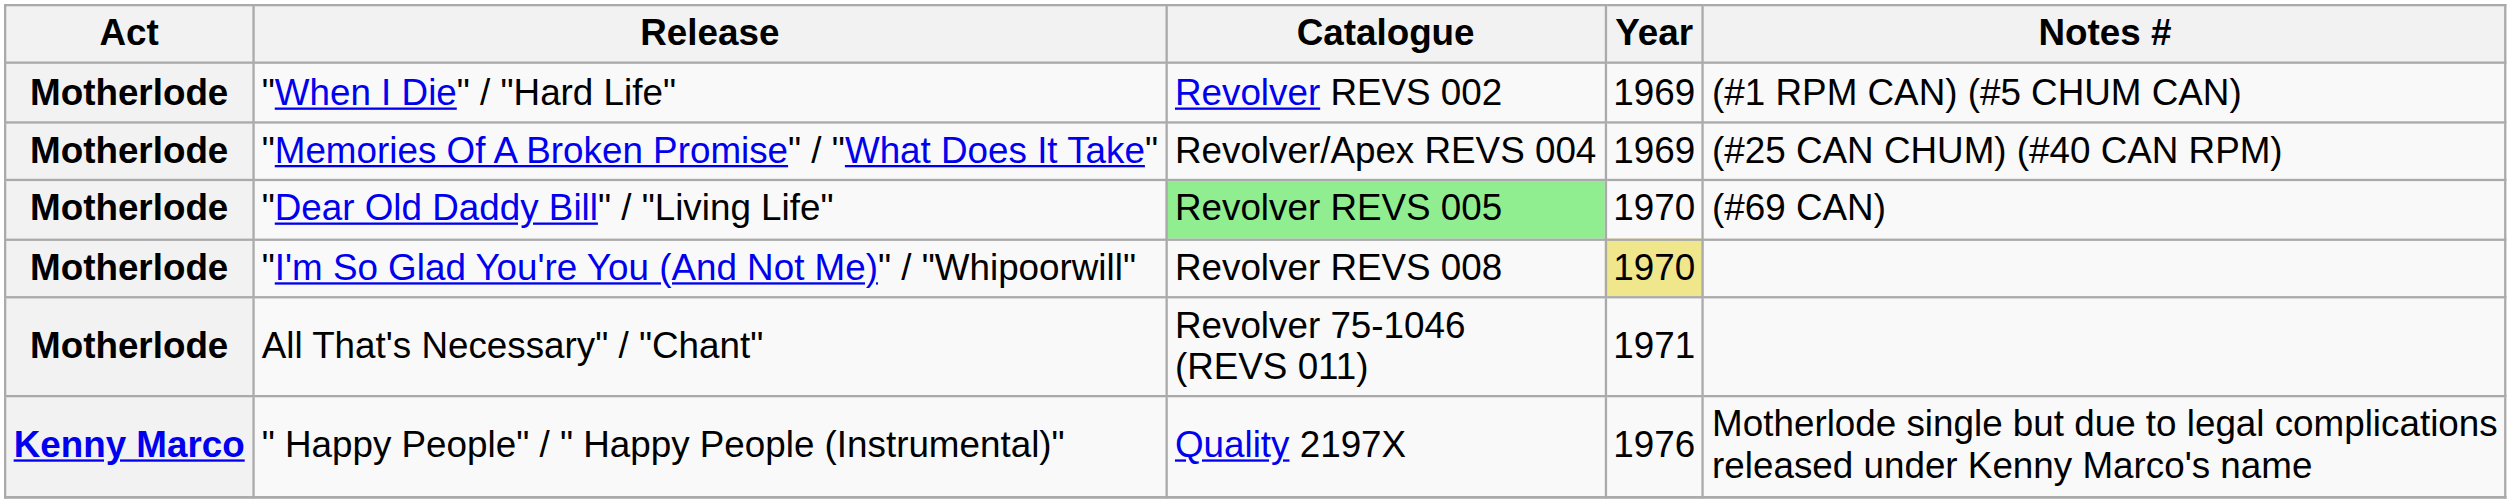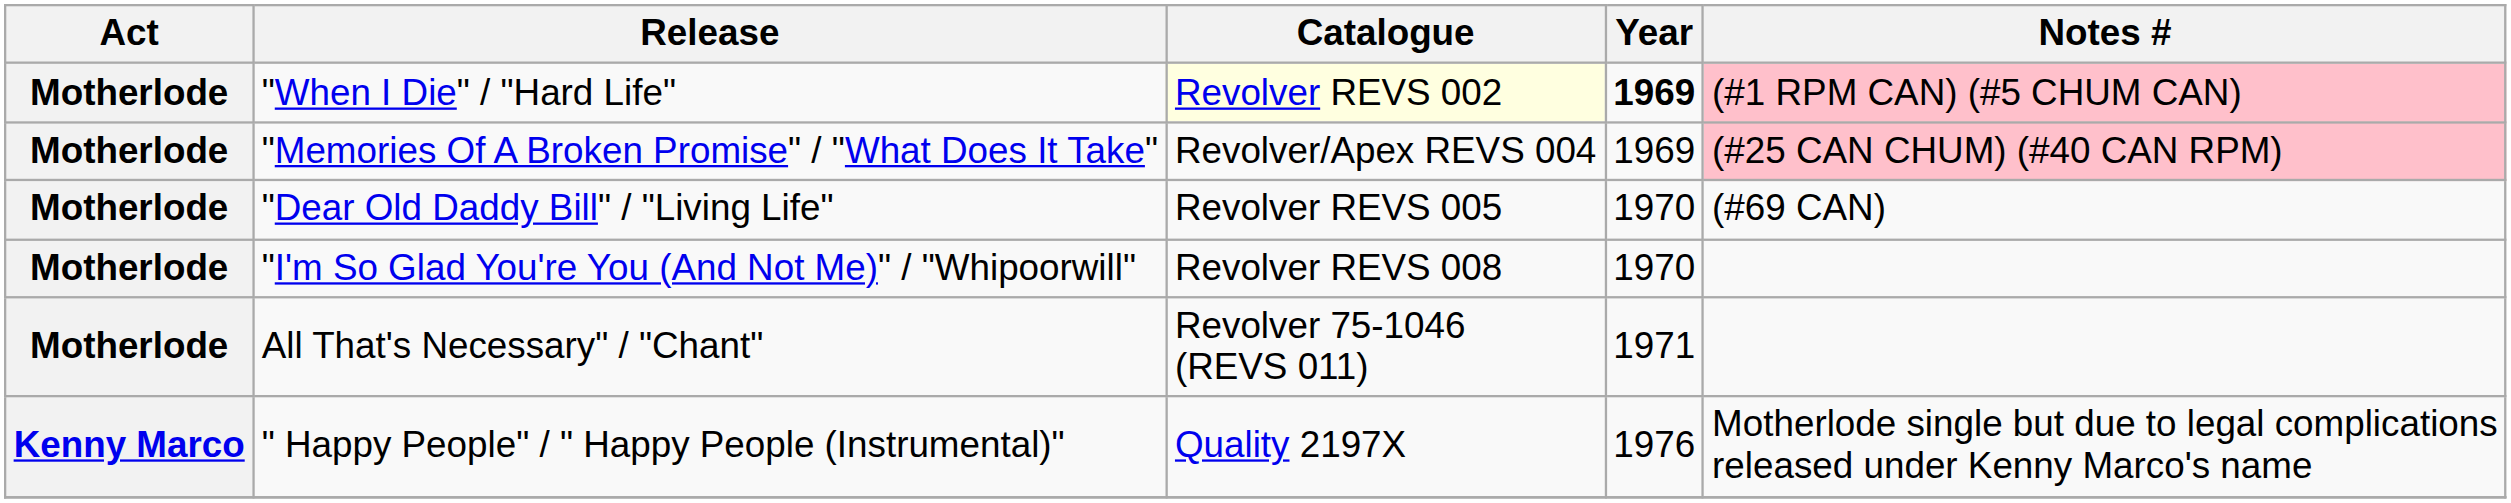"When I Die" / "Hard Life" | Catalogue: no background -> lightyellow background
"When I Die" / "Hard Life" | Year: normal -> bold
"When I Die" / "Hard Life" | Notes #: no background -> pink background
"Memories Of A Broken Promise" / "What Does It Take" | Notes #: no background -> pink background
"Dear Old Daddy Bill" / "Living Life" | Catalogue: lightgreen background -> no background
"I'm So Glad You're You (And Not Me)" / "Whipoorwill" | Year: khaki background -> no background
